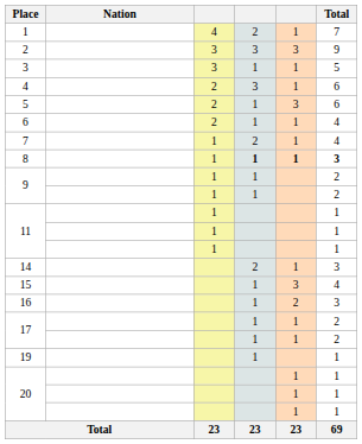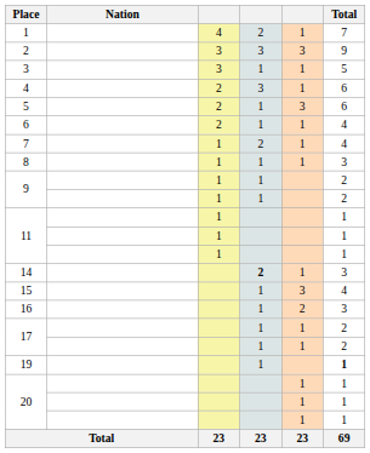8 | column 4: bold -> normal
8 | column 5: bold -> normal
8 | Total: bold -> normal
14 | column 4: normal -> bold
19 | Total: normal -> bold
